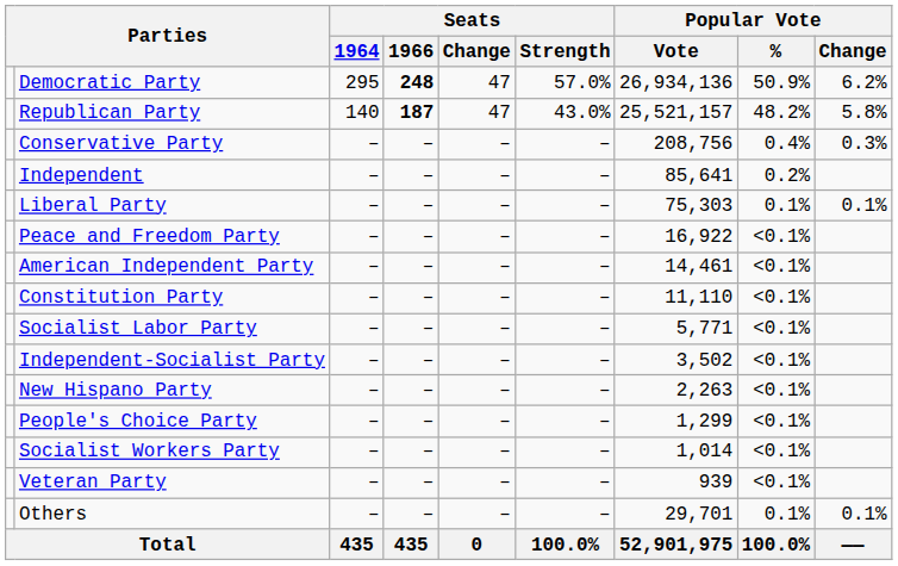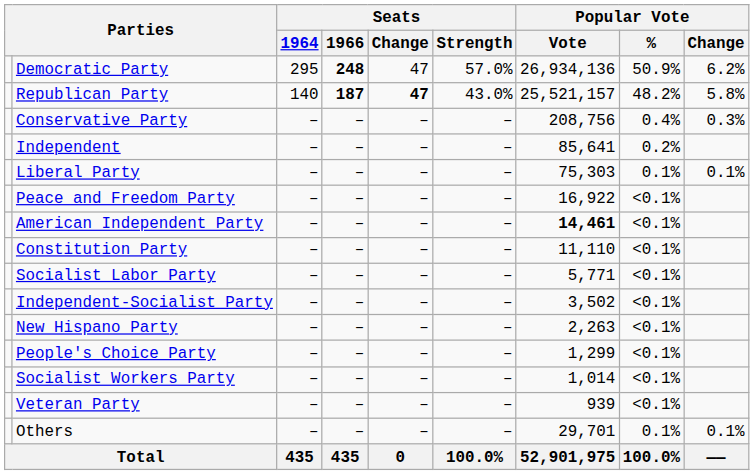Republican Party | Seats / Change: normal -> bold
American Independent Party | Popular Vote / Vote: normal -> bold
